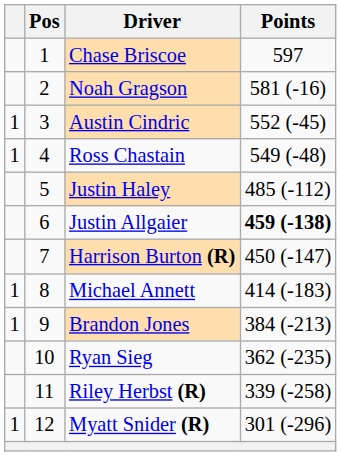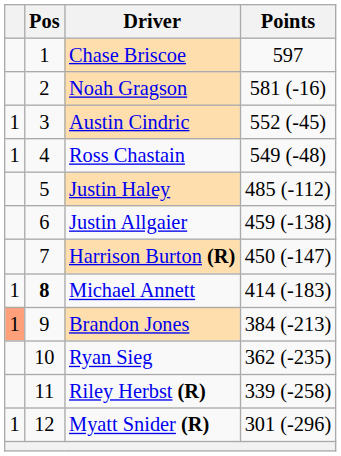Justin Allgaier | Points: bold -> normal
Michael Annett | Pos: normal -> bold
Brandon Jones | column 1: no background -> lightsalmon background
